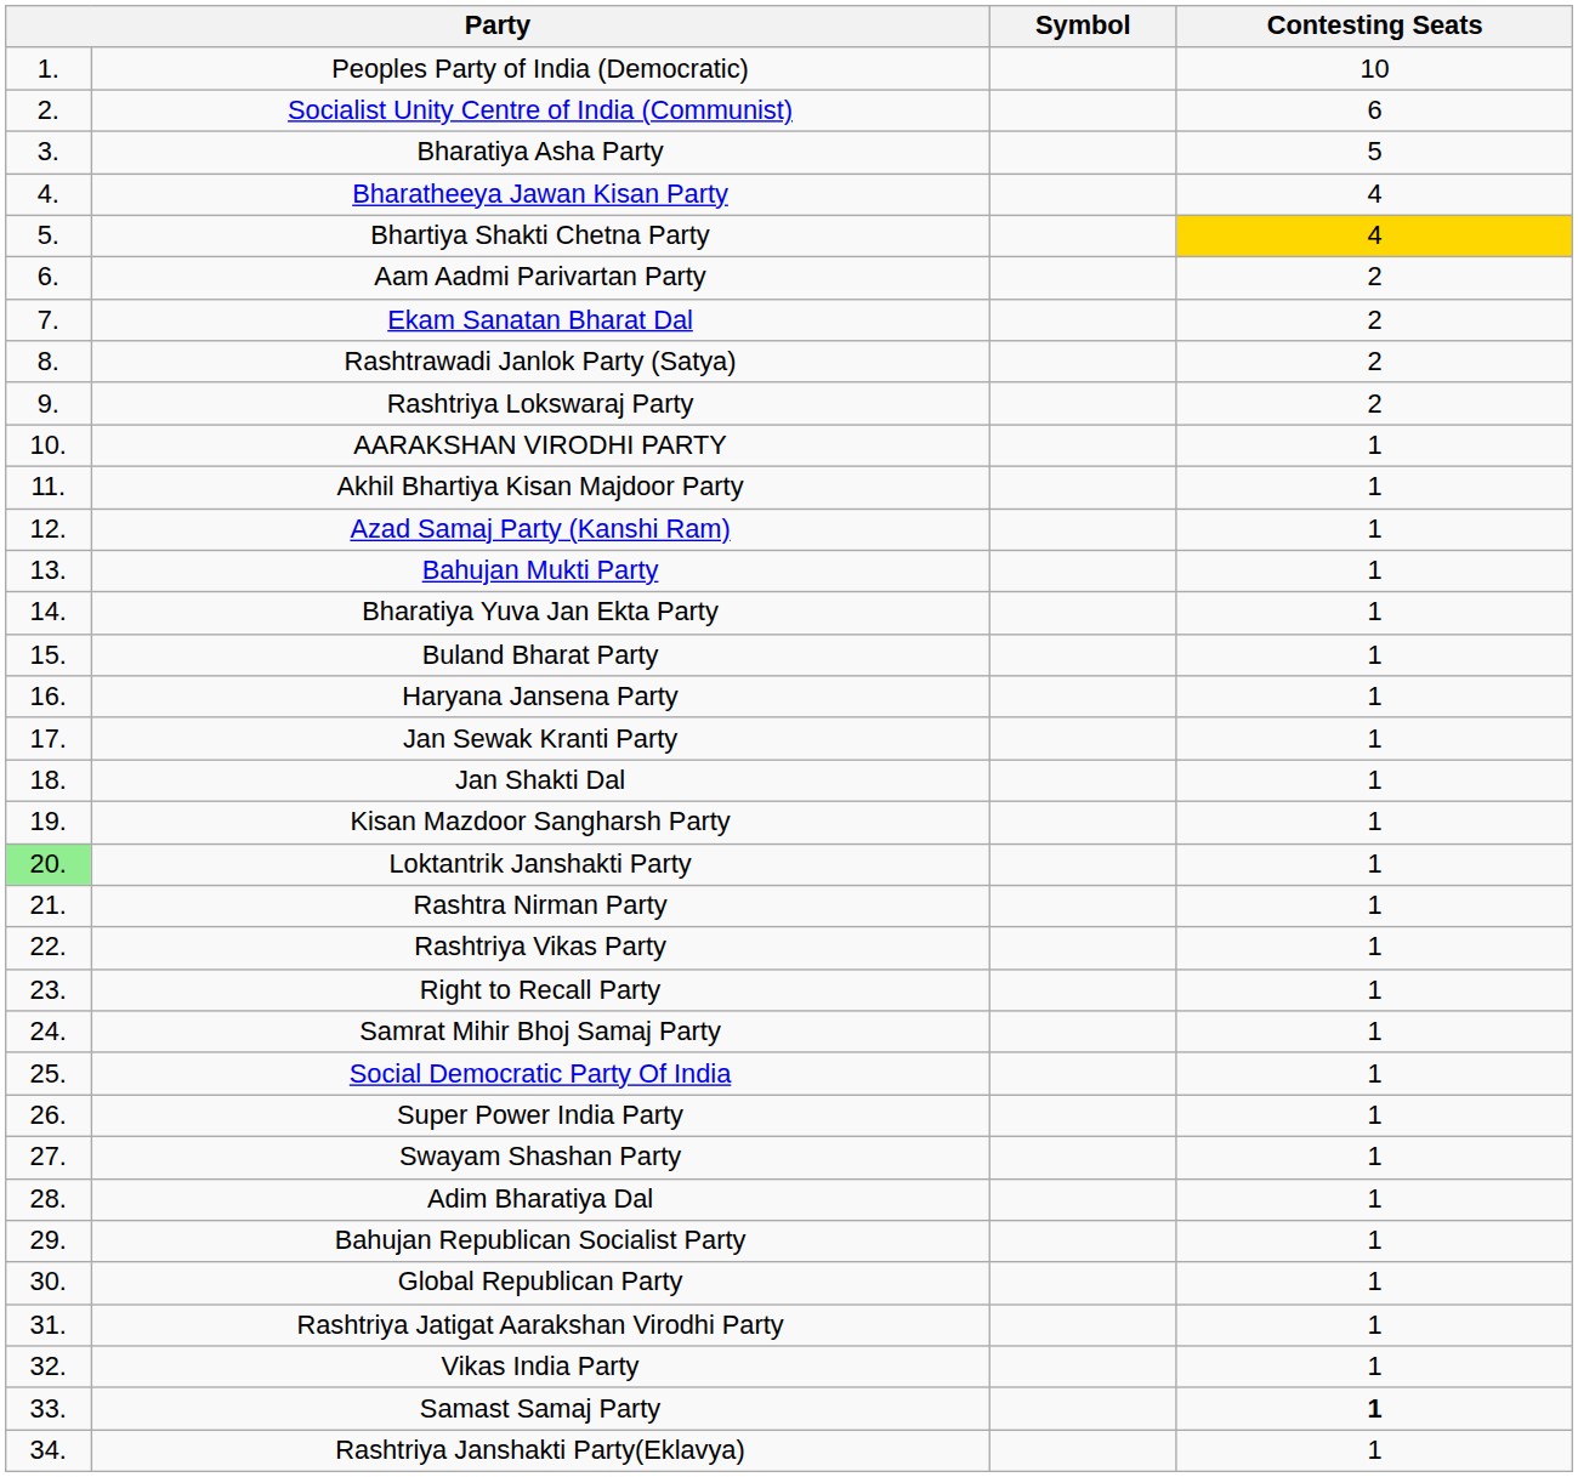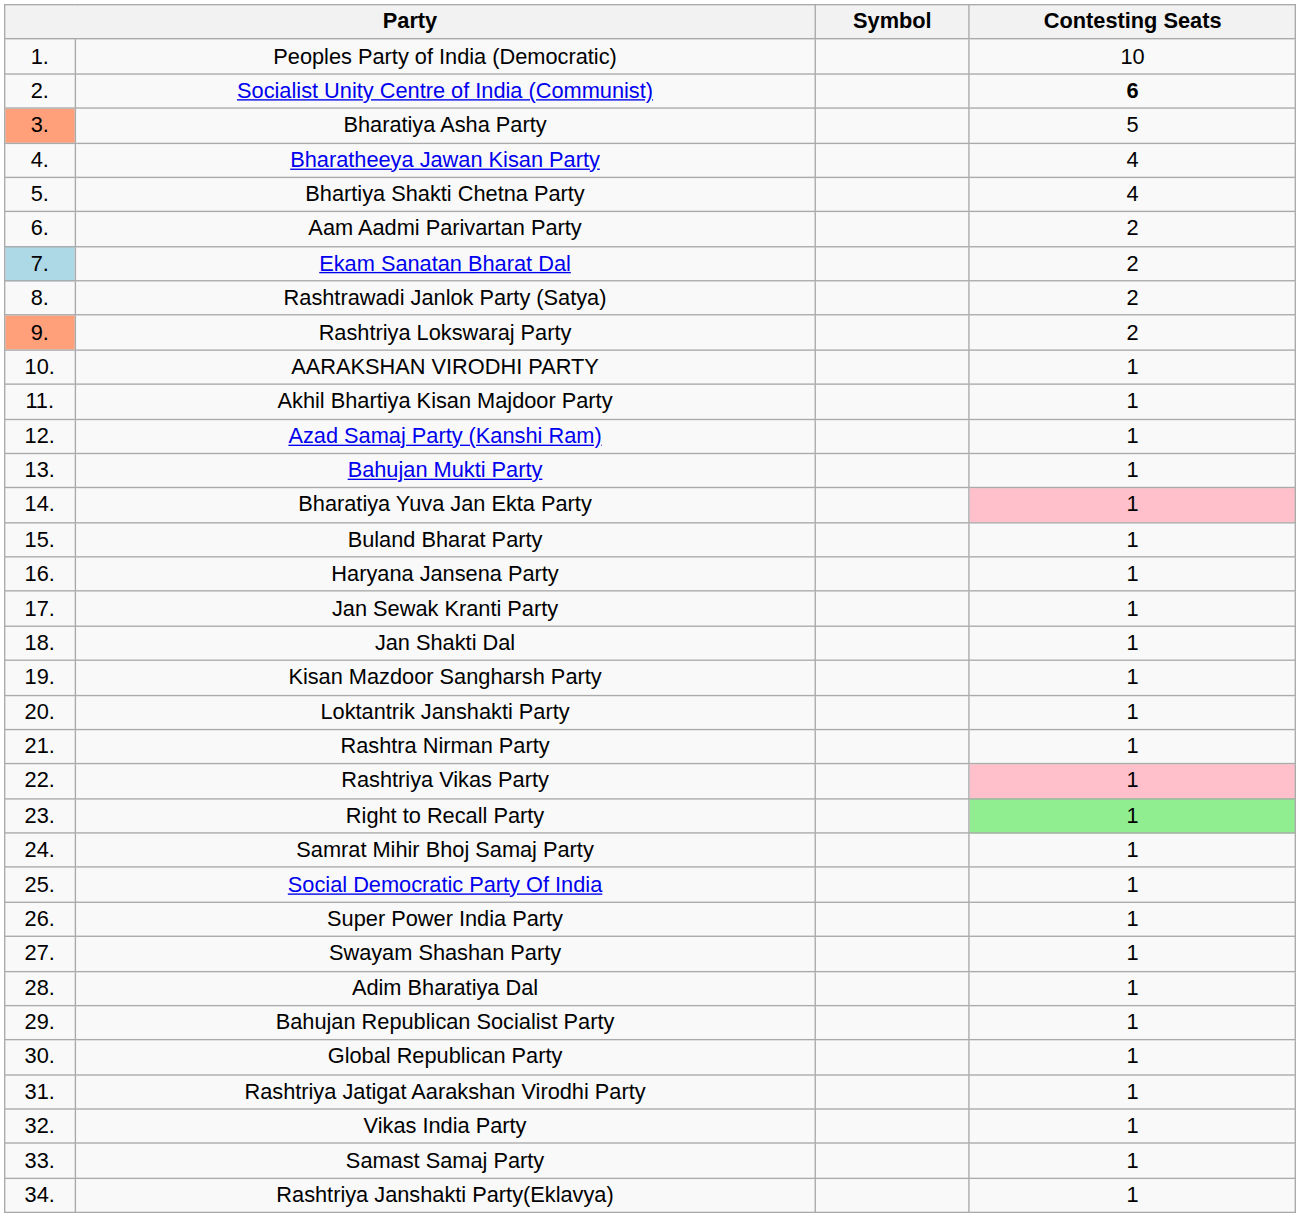Socialist Unity Centre of India (Communist) | Contesting Seats: normal -> bold
Bharatiya Asha Party | column 1: no background -> lightsalmon background
Bhartiya Shakti Chetna Party | Contesting Seats: gold background -> no background
Ekam Sanatan Bharat Dal | column 1: no background -> lightblue background
Rashtriya Lokswaraj Party | column 1: no background -> lightsalmon background
Bharatiya Yuva Jan Ekta Party | Contesting Seats: no background -> pink background
Loktantrik Janshakti Party | column 1: lightgreen background -> no background
Rashtriya Vikas Party | Contesting Seats: no background -> pink background
Right to Recall Party | Contesting Seats: no background -> lightgreen background
Samast Samaj Party | Contesting Seats: bold -> normal
